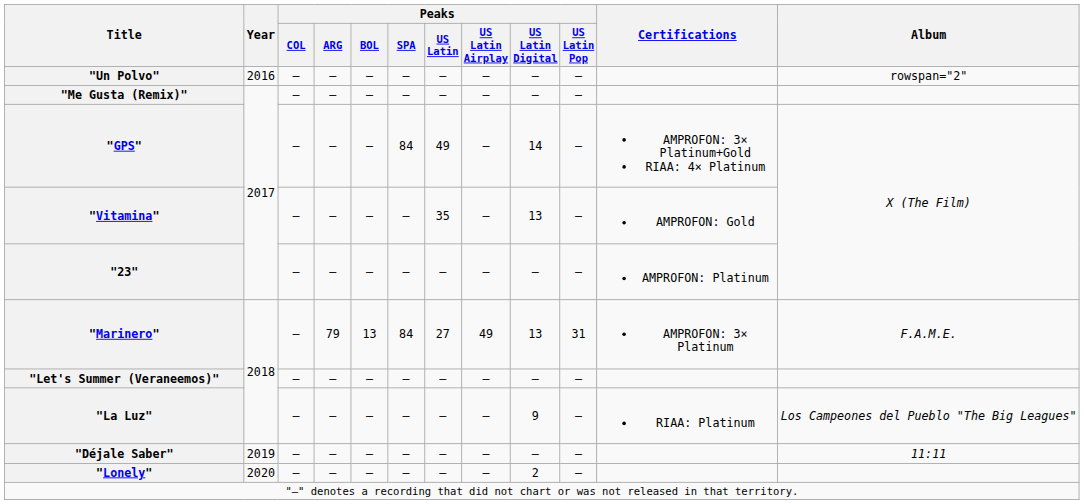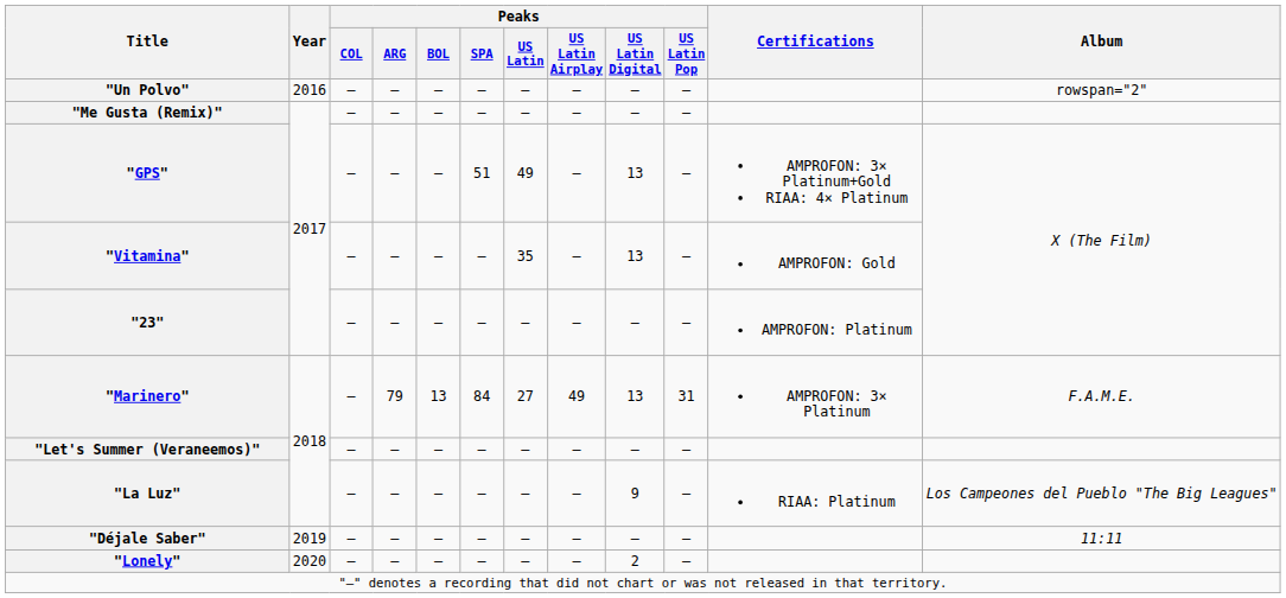"GPS" | Peaks / SPA: 84 -> 51
"GPS" | Peaks / US Latin Digital: 14 -> 13
